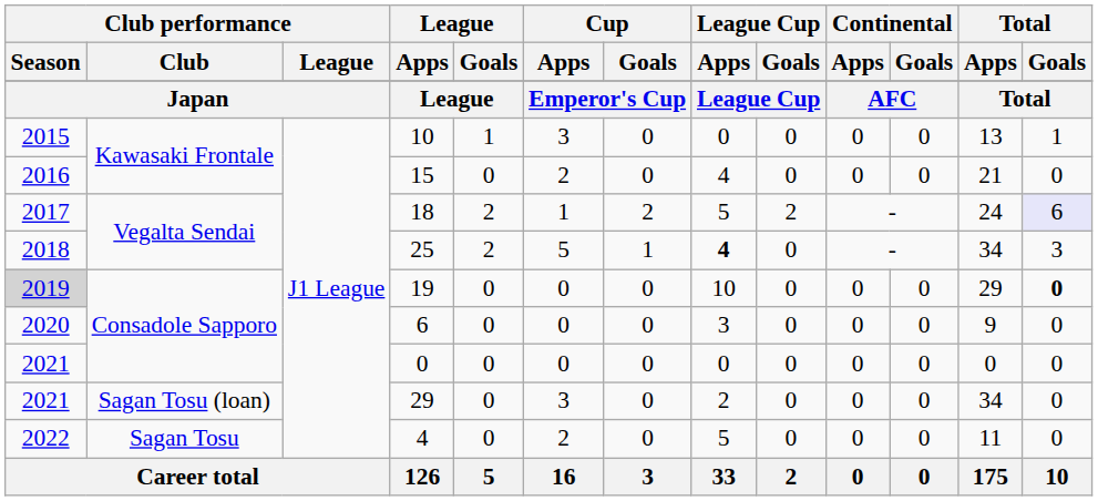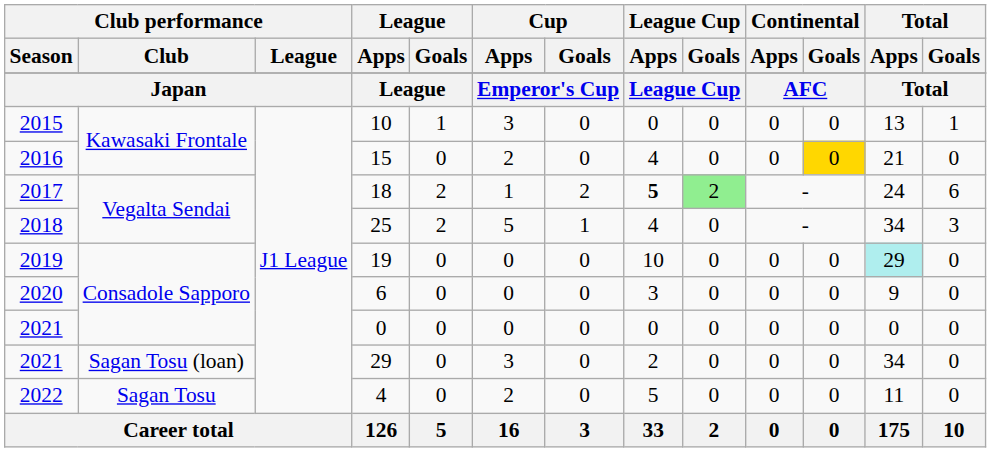15 | Continental / Goals: no background -> gold background
18 | League Cup / Apps: normal -> bold
18 | League Cup / Goals: no background -> lightgreen background
18 | Total / Goals: lavender background -> no background
25 | League Cup / Apps: bold -> normal
19 | Club performance / Season: lightgrey background -> no background
19 | Total / Apps: no background -> paleturquoise background
19 | Total / Goals: bold -> normal
